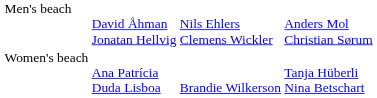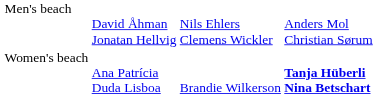Women's beach | column 4: normal -> bold
